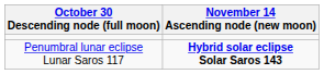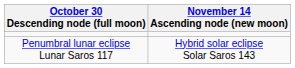Penumbral lunar eclipse Lunar Saros 117 | November 14 Ascending node (new moon): bold -> normal
